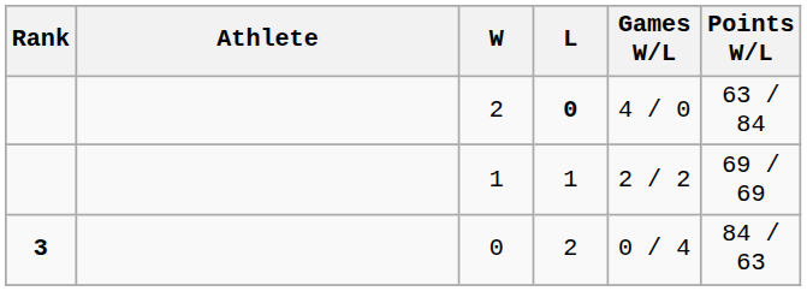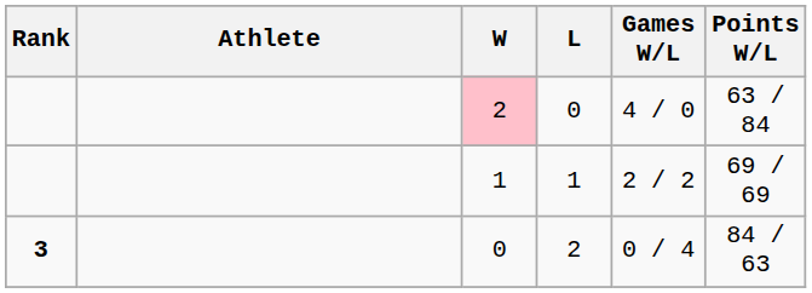row 2 | W: no background -> pink background
row 2 | L: bold -> normal
